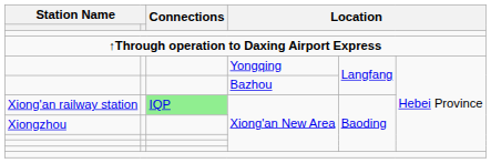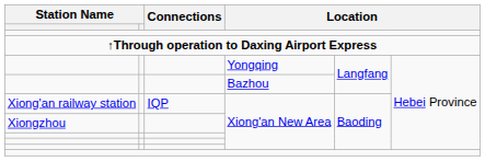Xiong'an railway station / Xiong'an New Area | Connections: lightgreen background -> no background
